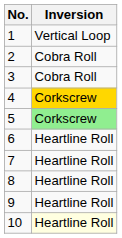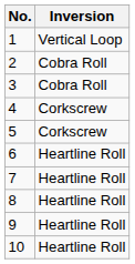4 | Inversion: gold background -> no background
5 | Inversion: lightgreen background -> no background
10 | Inversion: lightyellow background -> no background
